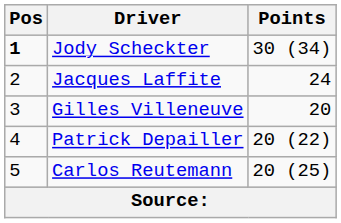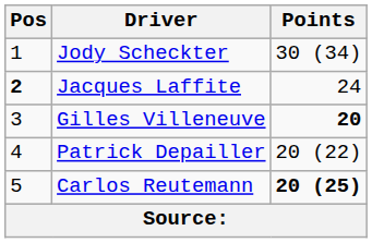Jody Scheckter | Pos: bold -> normal
Jacques Laffite | Pos: normal -> bold
Gilles Villeneuve | Points: normal -> bold
Carlos Reutemann | Points: normal -> bold
